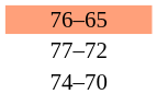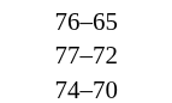76–65 | column 1: lightsalmon background -> no background
